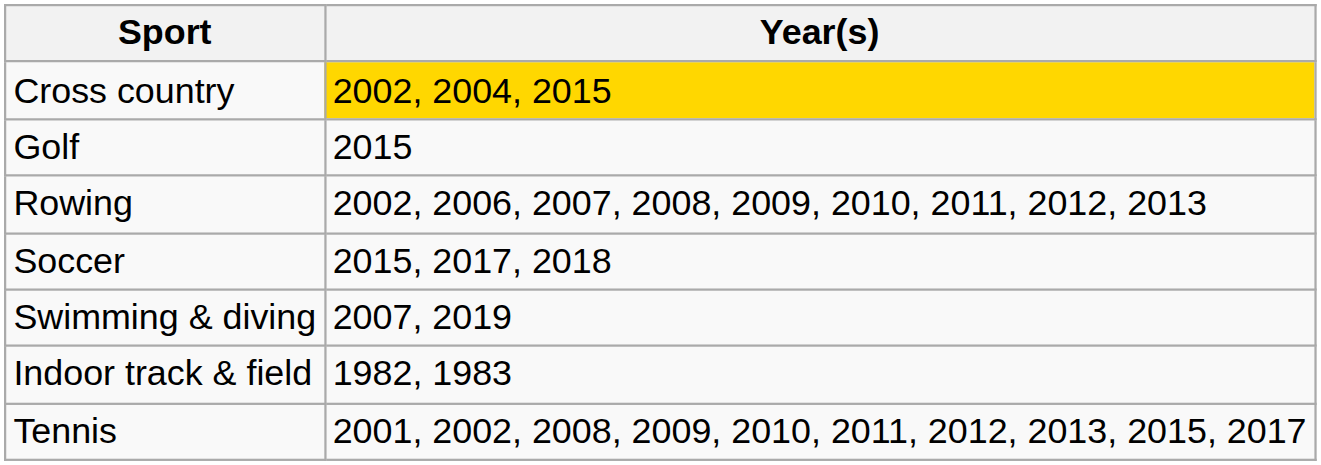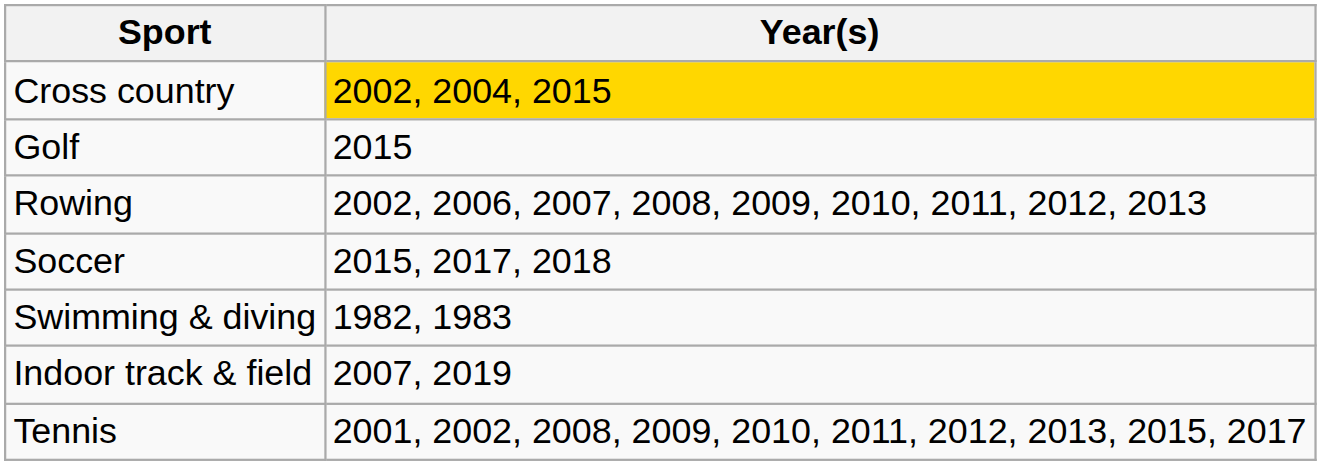Swimming & diving | Year(s): 2007, 2019 -> 1982, 1983
Indoor track & field | Year(s): 1982, 1983 -> 2007, 2019
